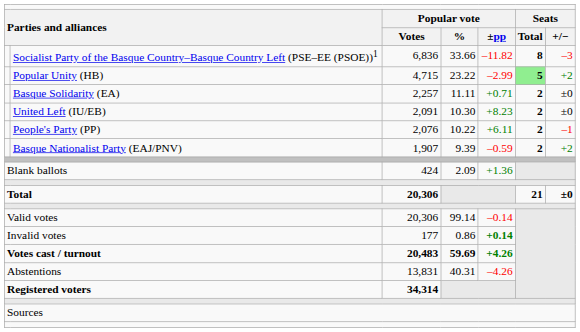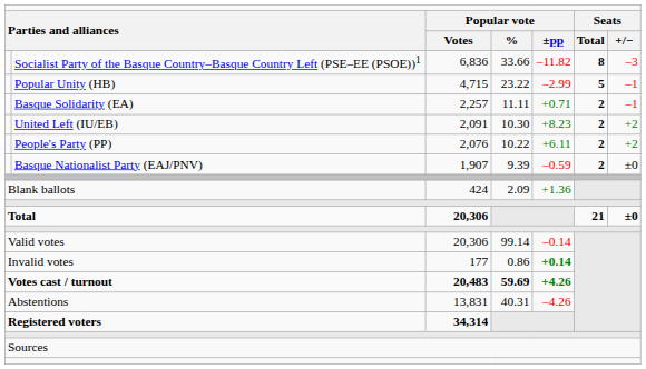Popular Unity (HB) | column 6: lightgreen background -> no background
Popular Unity (HB) | column 7: +2 -> –1
Basque Solidarity (EA) | column 7: ±0 -> –1
United Left (IU/EB) | column 7: ±0 -> +2
People's Party (PP) | column 7: –1 -> +2
Basque Nationalist Party (EAJ/PNV) | column 7: +2 -> ±0
